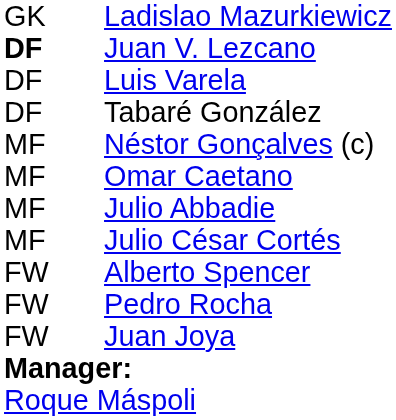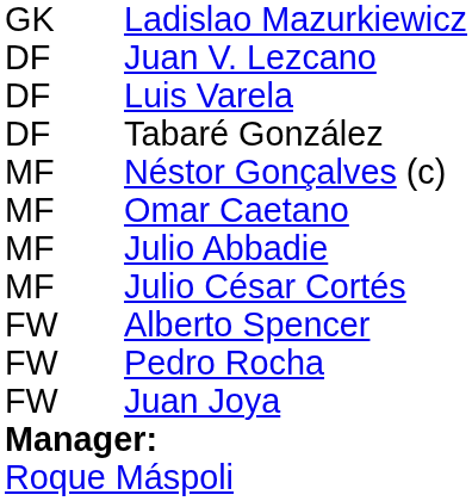Juan V. Lezcano | column 1: bold -> normal
